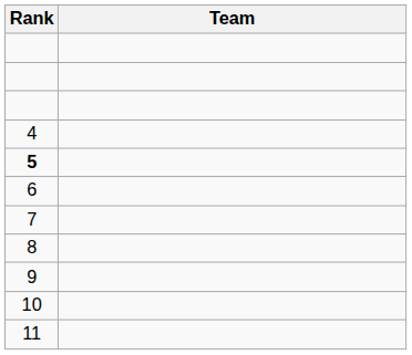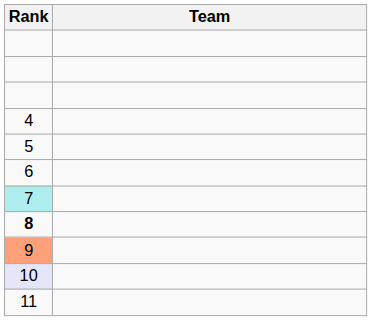row 6 | Rank: bold -> normal
row 8 | Rank: no background -> paleturquoise background
row 9 | Rank: normal -> bold
row 10 | Rank: no background -> lightsalmon background
row 11 | Rank: no background -> lavender background
